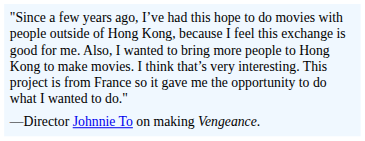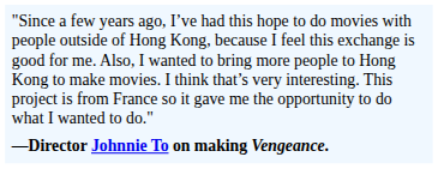row 2 | column 1: normal -> bold
